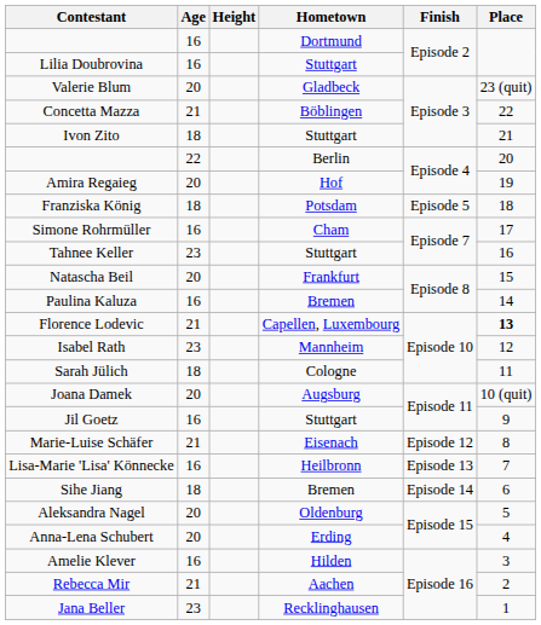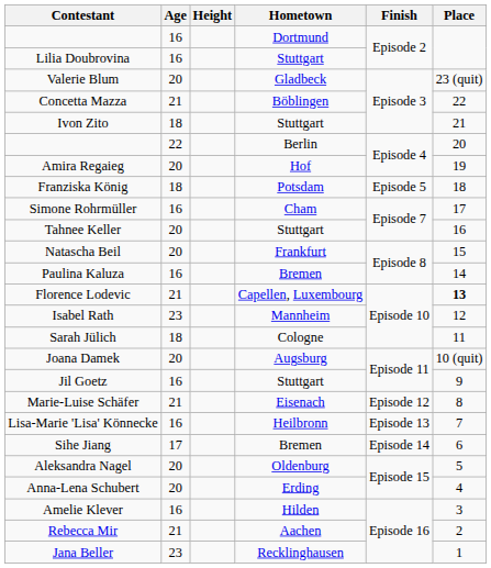Tahnee Keller | Age: 23 -> 20
Sihe Jiang | Age: 18 -> 17
